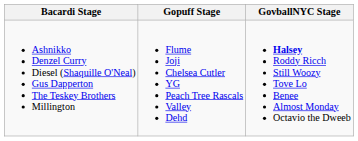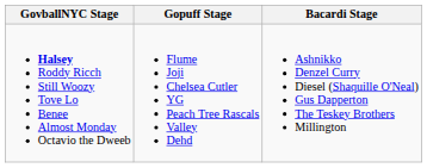columns swapped: GovballNYC Stage <-> Bacardi Stage
